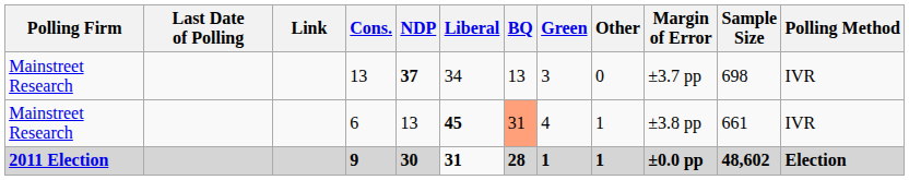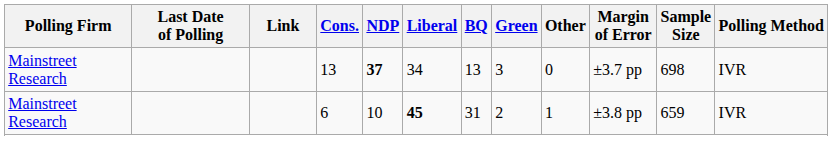6 | NDP: 13 -> 10
6 | BQ: lightsalmon background -> no background
6 | Green: 4 -> 2
6 | Sample Size: 661 -> 659
- row: 2011 Election | 9 | 30 | 31 | 28 | 1 | 1 | ±0.0 pp | 48,602 | Election
